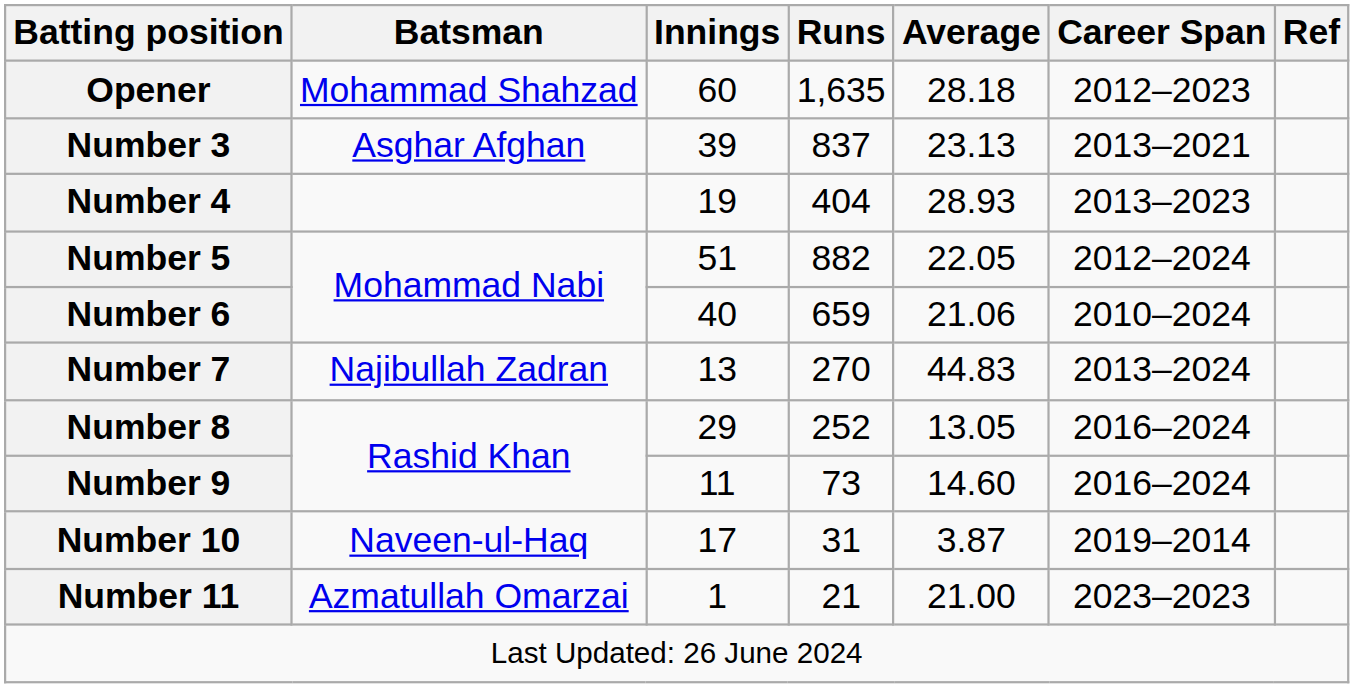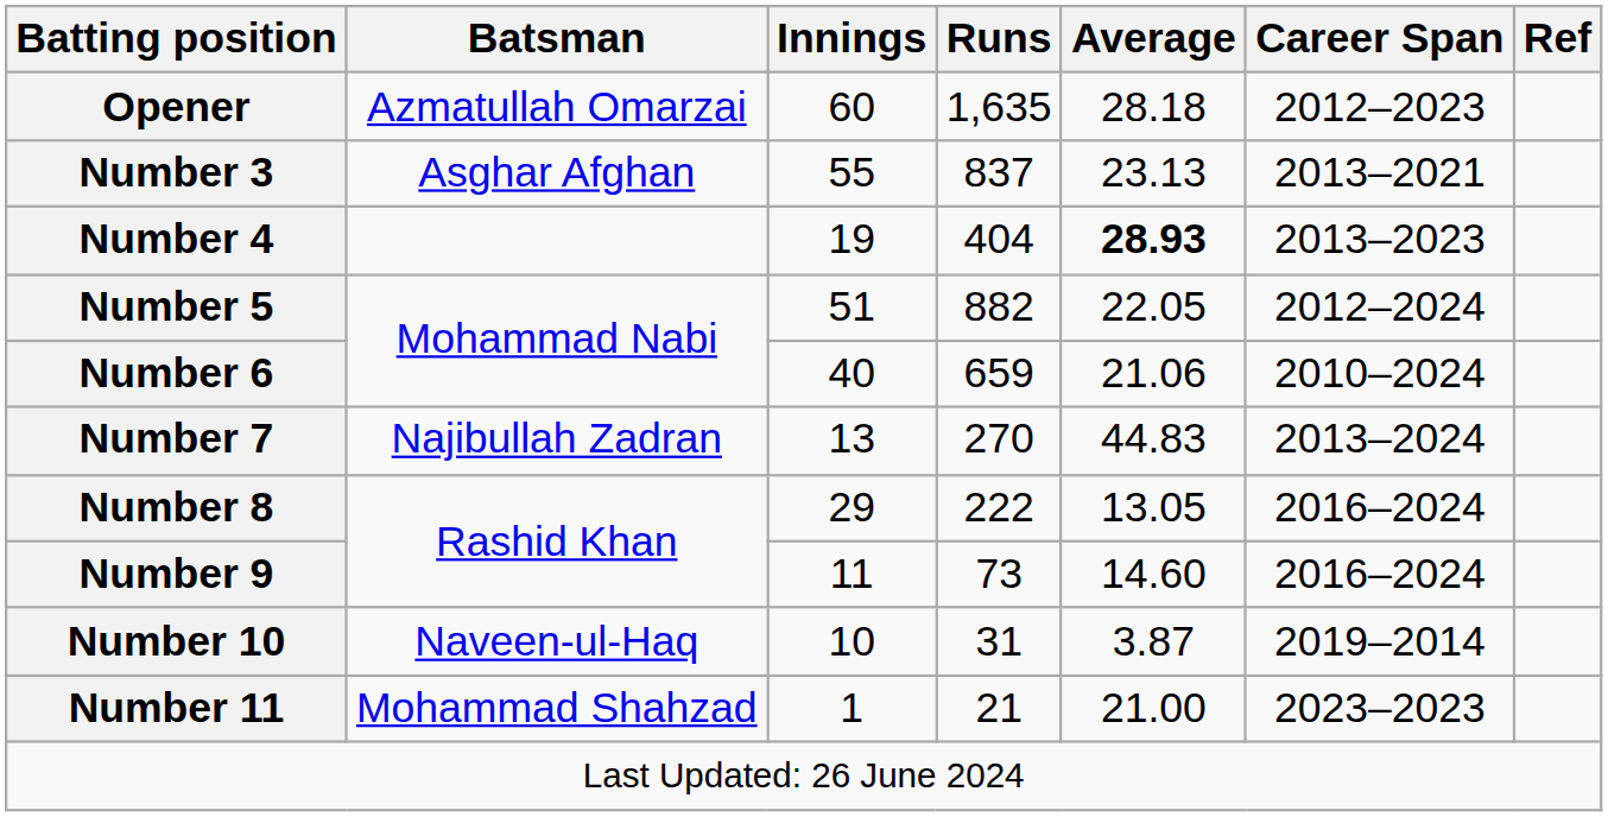Opener | Batsman: Mohammad Shahzad -> Azmatullah Omarzai
Number 3 | Innings: 39 -> 55
Number 4 | Average: normal -> bold
Number 8 | Runs: 252 -> 222
Number 10 | Innings: 17 -> 10
Number 11 | Batsman: Azmatullah Omarzai -> Mohammad Shahzad
